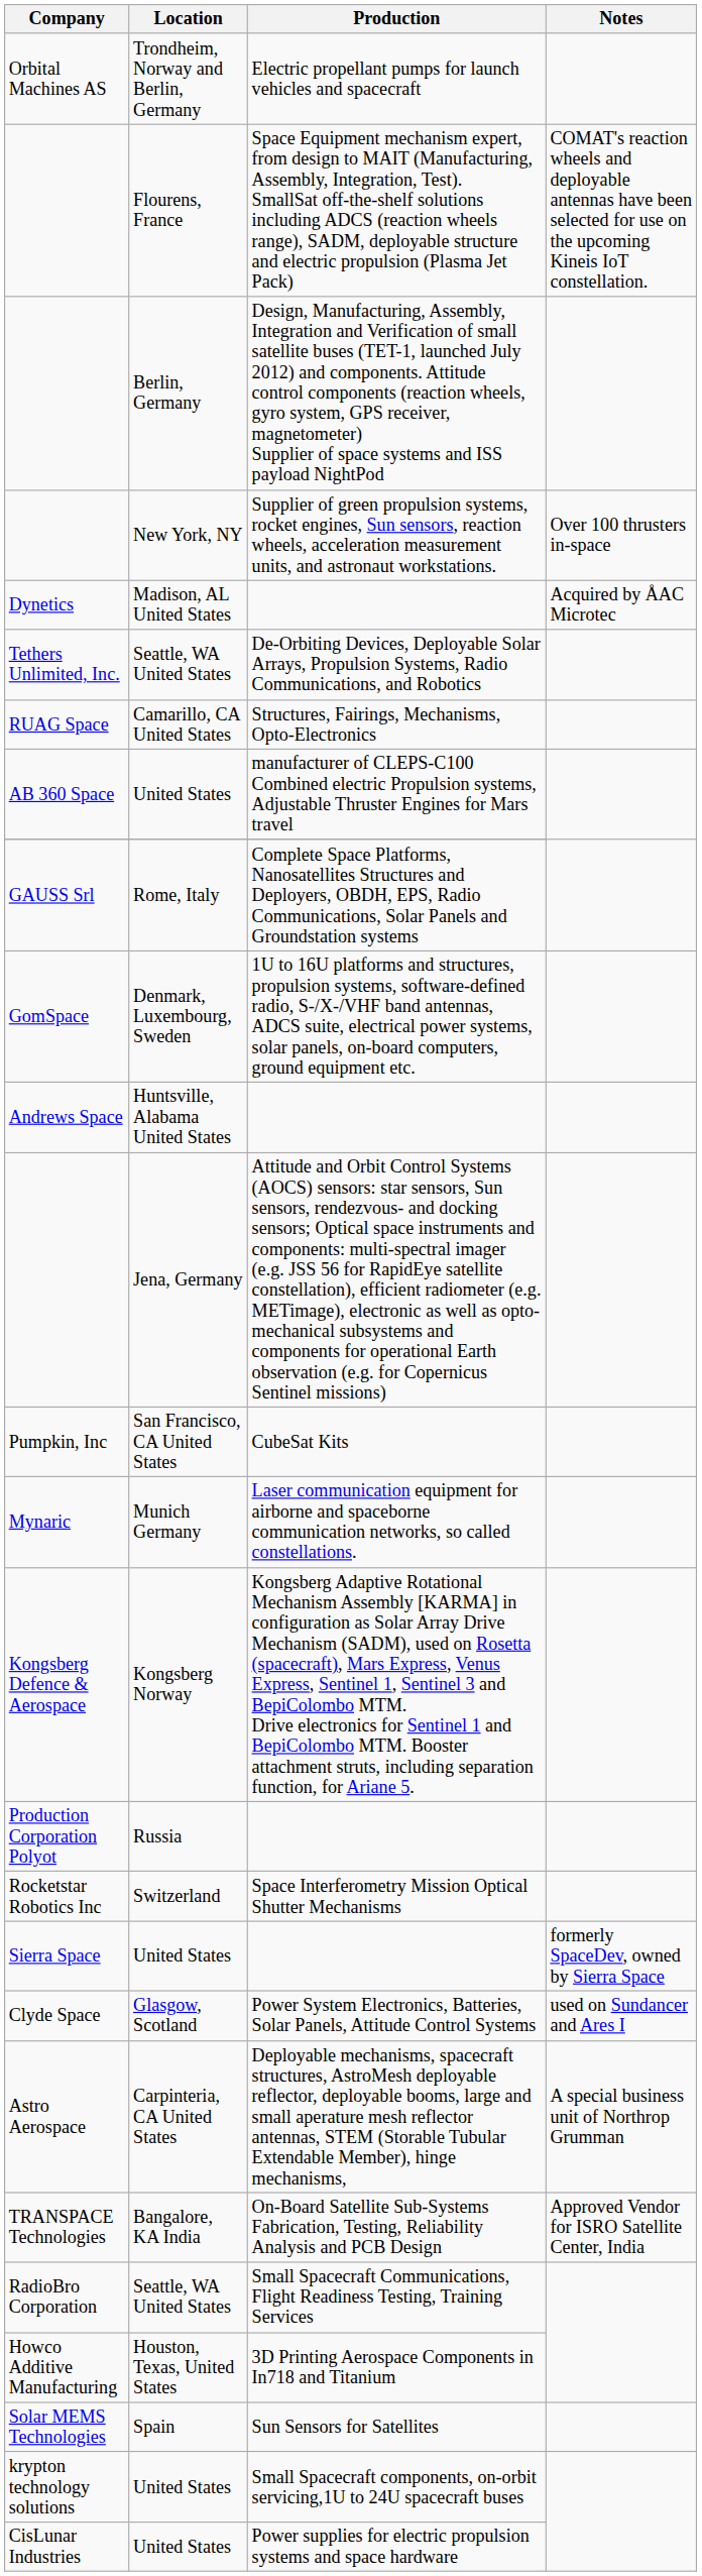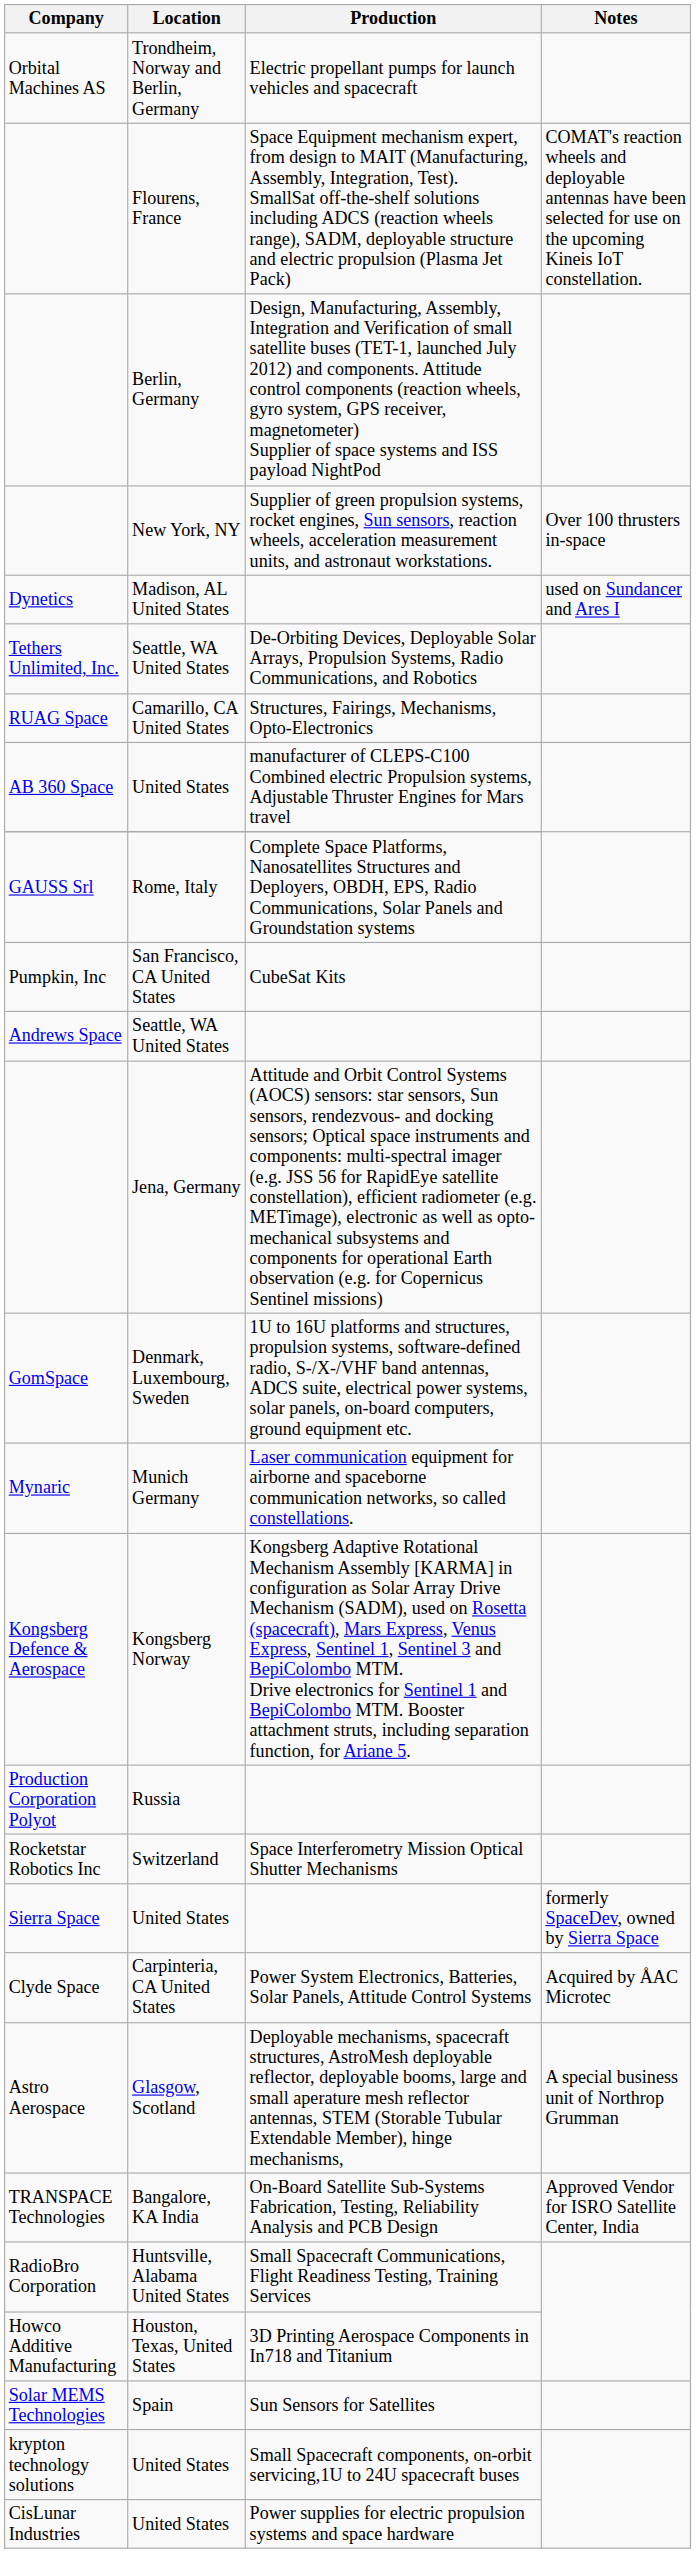Dynetics | Notes: Acquired by ÅAC Microtec -> used on Sundancer and Ares I
rows swapped: GomSpace <-> Pumpkin, Inc
Andrews Space | Location: Huntsville, Alabama United States -> Seattle, WA United States
Clyde Space | Location: Glasgow, Scotland -> Carpinteria, CA United States
Clyde Space | Notes: used on Sundancer and Ares I -> Acquired by ÅAC Microtec
Astro Aerospace | Location: Carpinteria, CA United States -> Glasgow, Scotland
RadioBro Corporation | Location: Seattle, WA United States -> Huntsville, Alabama United States
